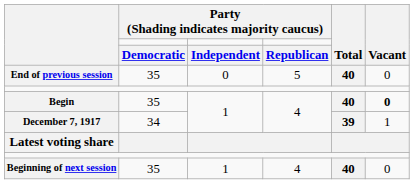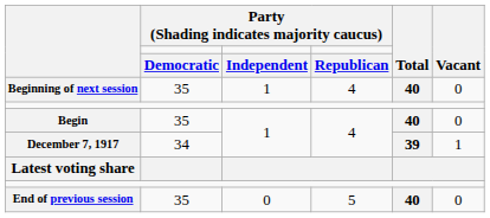rows swapped: End of previous session <-> Beginning of next session
Begin | Vacant: bold -> normal
